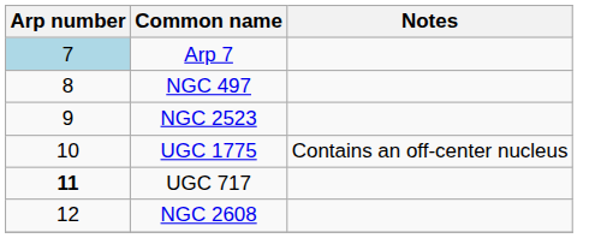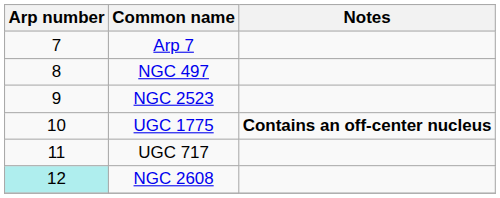Arp 7 | Arp number: lightblue background -> no background
UGC 1775 | Notes: normal -> bold
UGC 717 | Arp number: bold -> normal
NGC 2608 | Arp number: no background -> paleturquoise background
